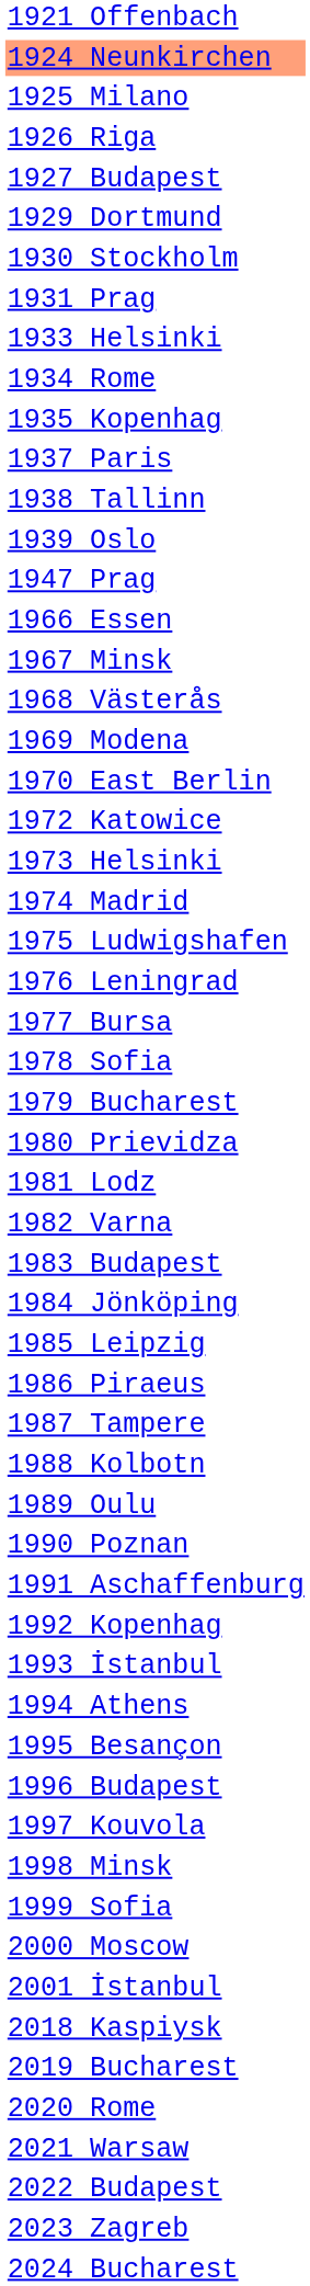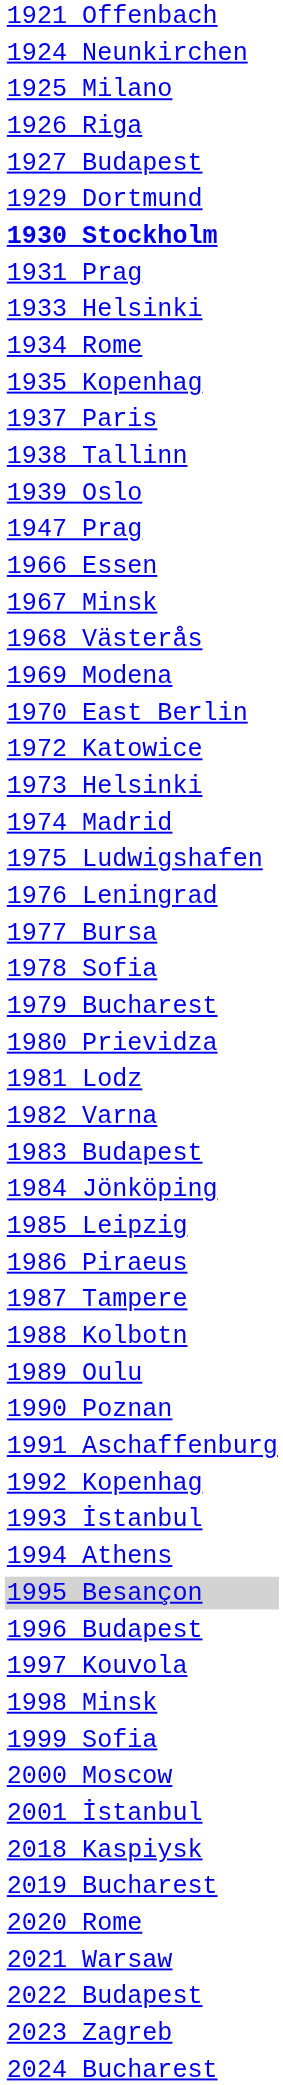1924 Neunkirchen | column 1: lightsalmon background -> no background
1930 Stockholm | column 1: normal -> bold
1995 Besançon | column 1: no background -> lightgrey background
